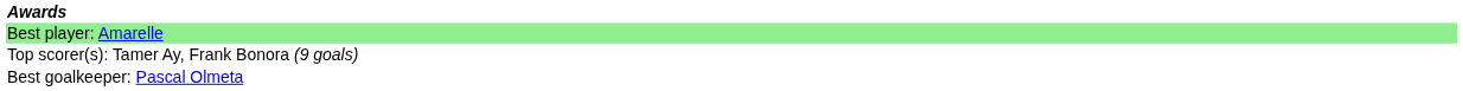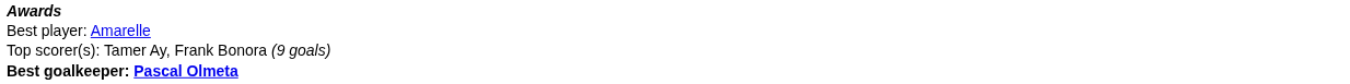Best player: Amarelle | Awards: lightgreen background -> no background
Best goalkeeper: Pascal Olmeta | Awards: normal -> bold
